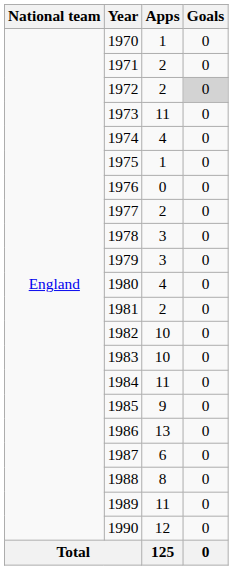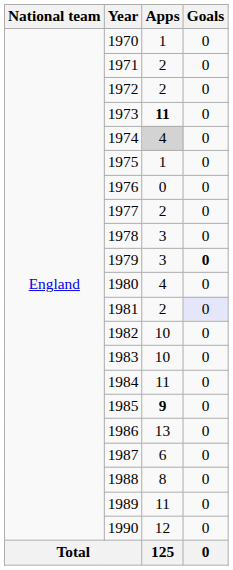1972 | Goals: lightgrey background -> no background
1973 | Apps: normal -> bold
1974 | Apps: no background -> lightgrey background
1979 | Goals: normal -> bold
1981 | Goals: no background -> lavender background
1985 | Apps: normal -> bold
